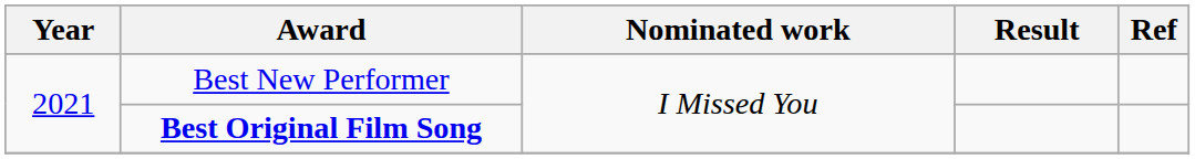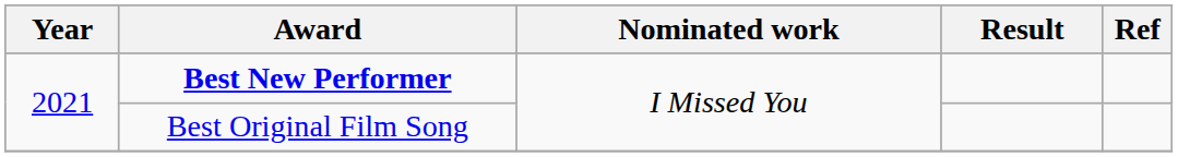Best New Performer | Award: normal -> bold
Best Original Film Song | Award: bold -> normal
